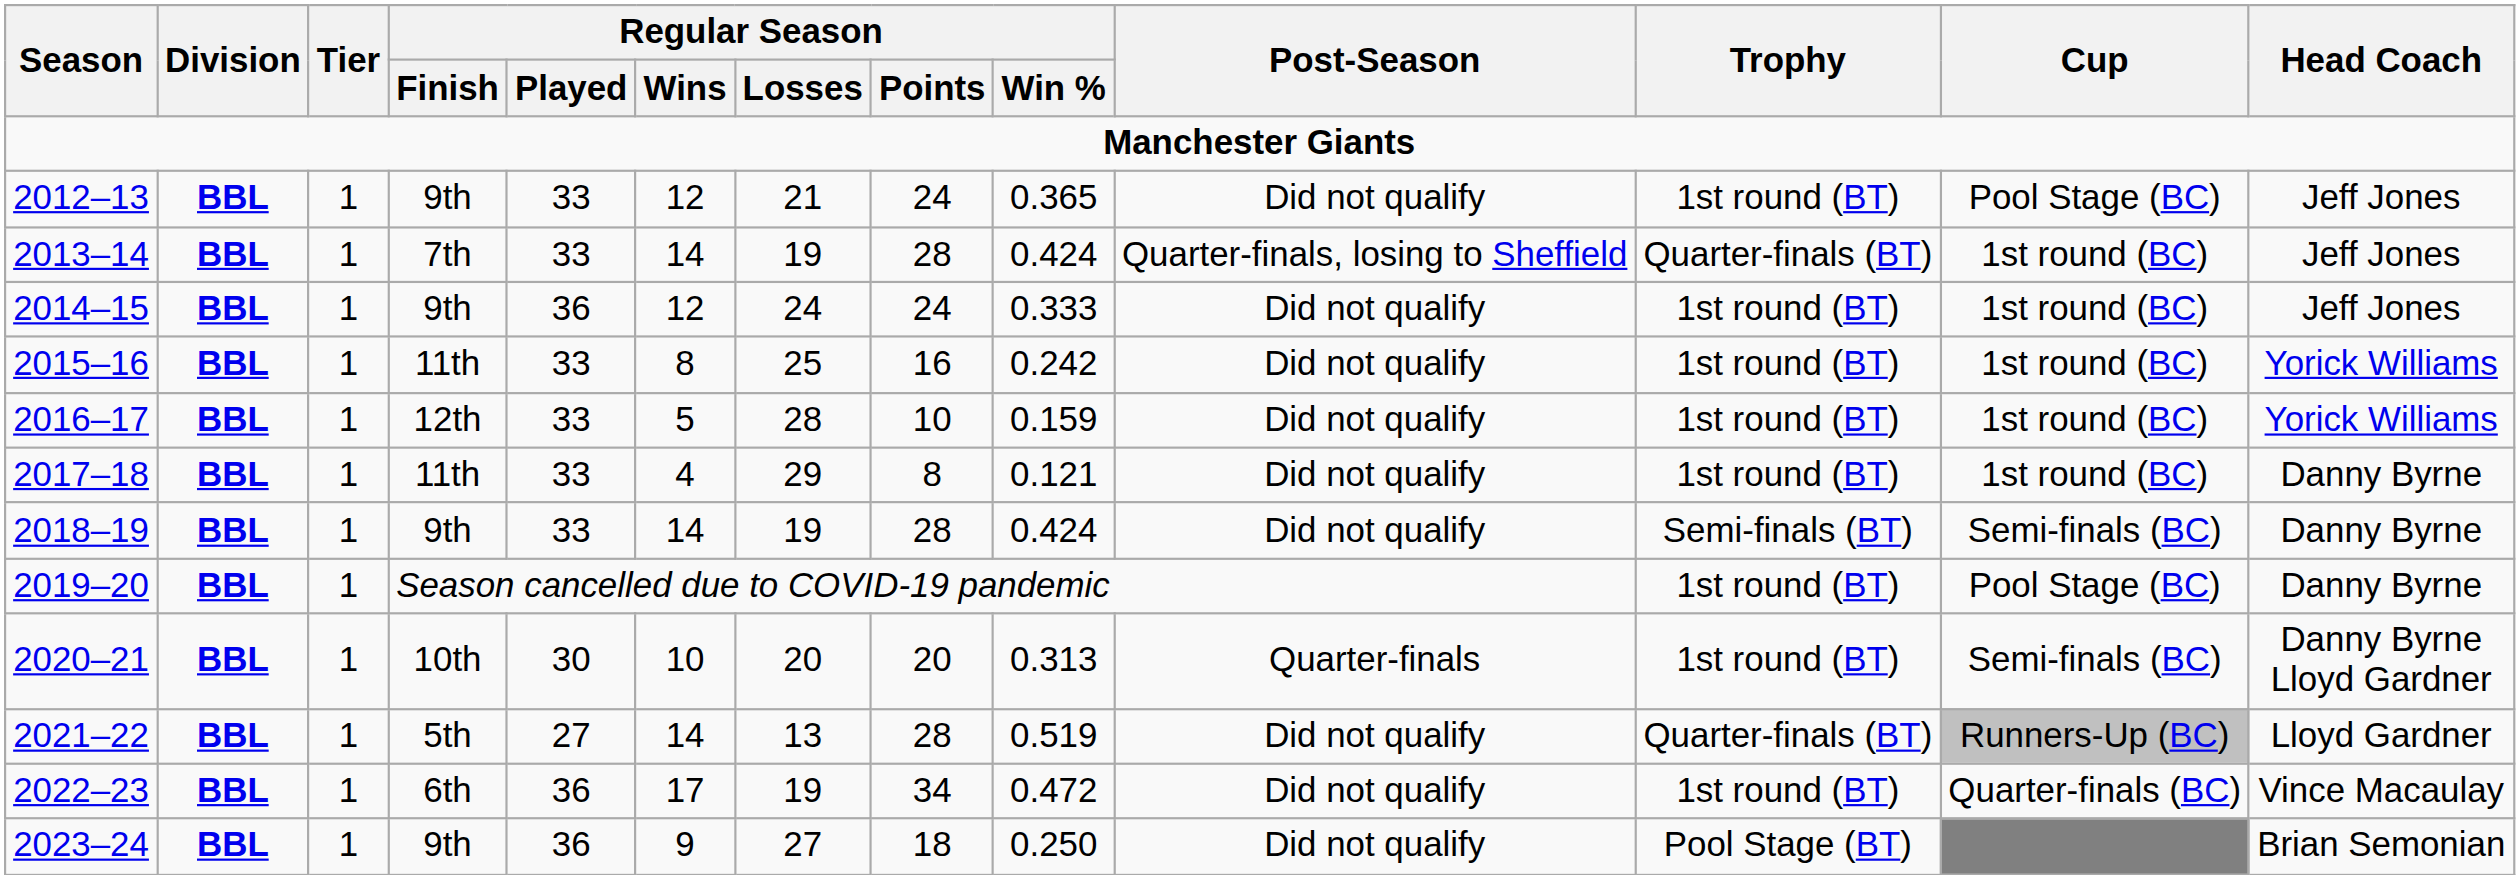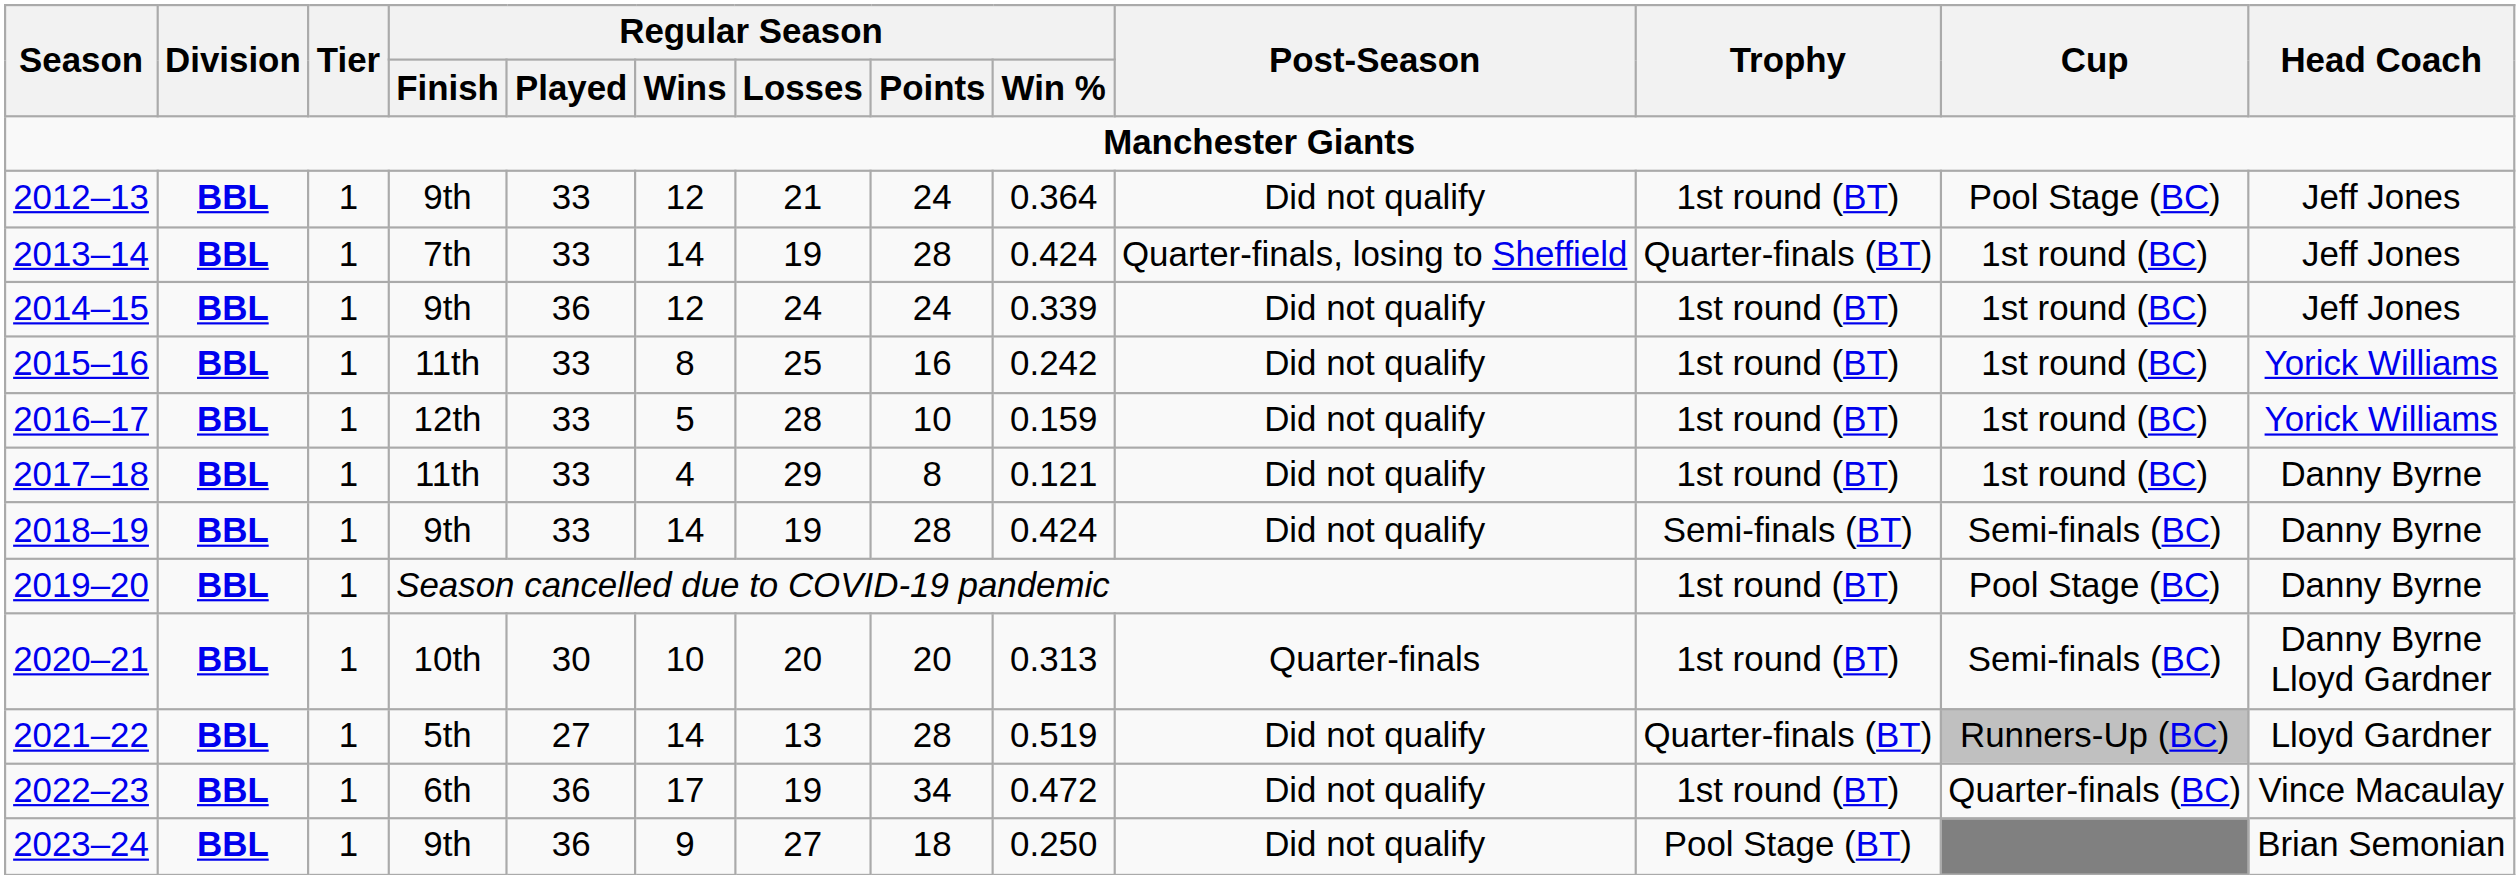2012–13 | Regular Season / Win %: 0.365 -> 0.364
2014–15 | Regular Season / Win %: 0.333 -> 0.339
